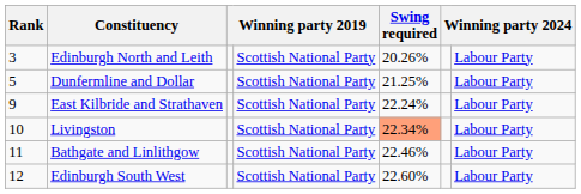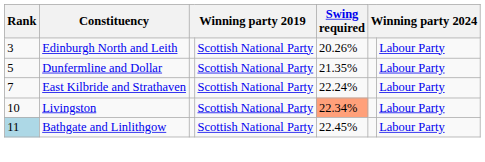Dunfermline and Dollar | Swing required: 21.25% -> 21.35%
East Kilbride and Strathaven | Rank: 9 -> 7
Bathgate and Linlithgow | Rank: no background -> lightblue background
Bathgate and Linlithgow | Swing required: 22.46% -> 22.45%
- row: 12 | Edinburgh South West | Scottish National Party | 22.60% | Labour Party
